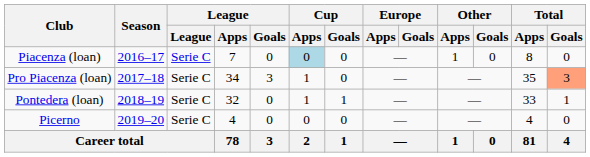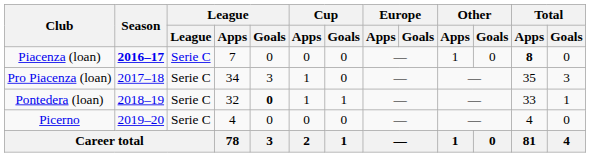Piacenza (loan) | Season: normal -> bold
Piacenza (loan) | Cup / Apps: lightblue background -> no background
Piacenza (loan) | Total / Apps: normal -> bold
Pro Piacenza (loan) | Total / Goals: lightsalmon background -> no background
Pontedera (loan) | League / Goals: normal -> bold
